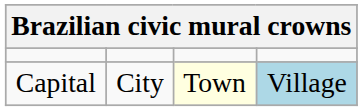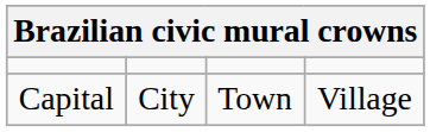Capital | column 3: lightyellow background -> no background
Capital | column 4: lightblue background -> no background
